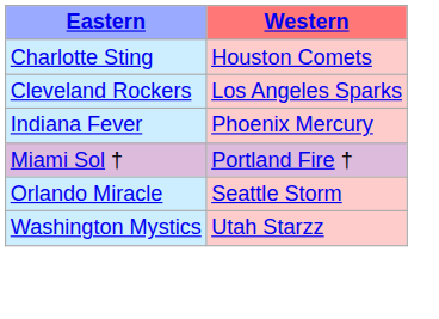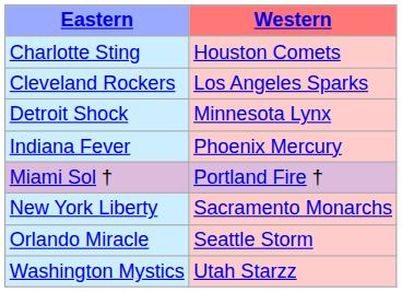+ row: Detroit Shock | Minnesota Lynx
+ row: New York Liberty | Sacramento Monarchs
